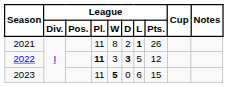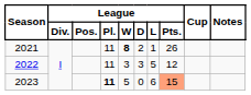2021 | League / W: normal -> bold
2021 | League / L: bold -> normal
2022 | League / Pl.: bold -> normal
2022 | League / D: bold -> normal
2023 | League / Pl.: normal -> bold
2023 | League / W: bold -> normal
2023 | League / Pts.: no background -> lightsalmon background
